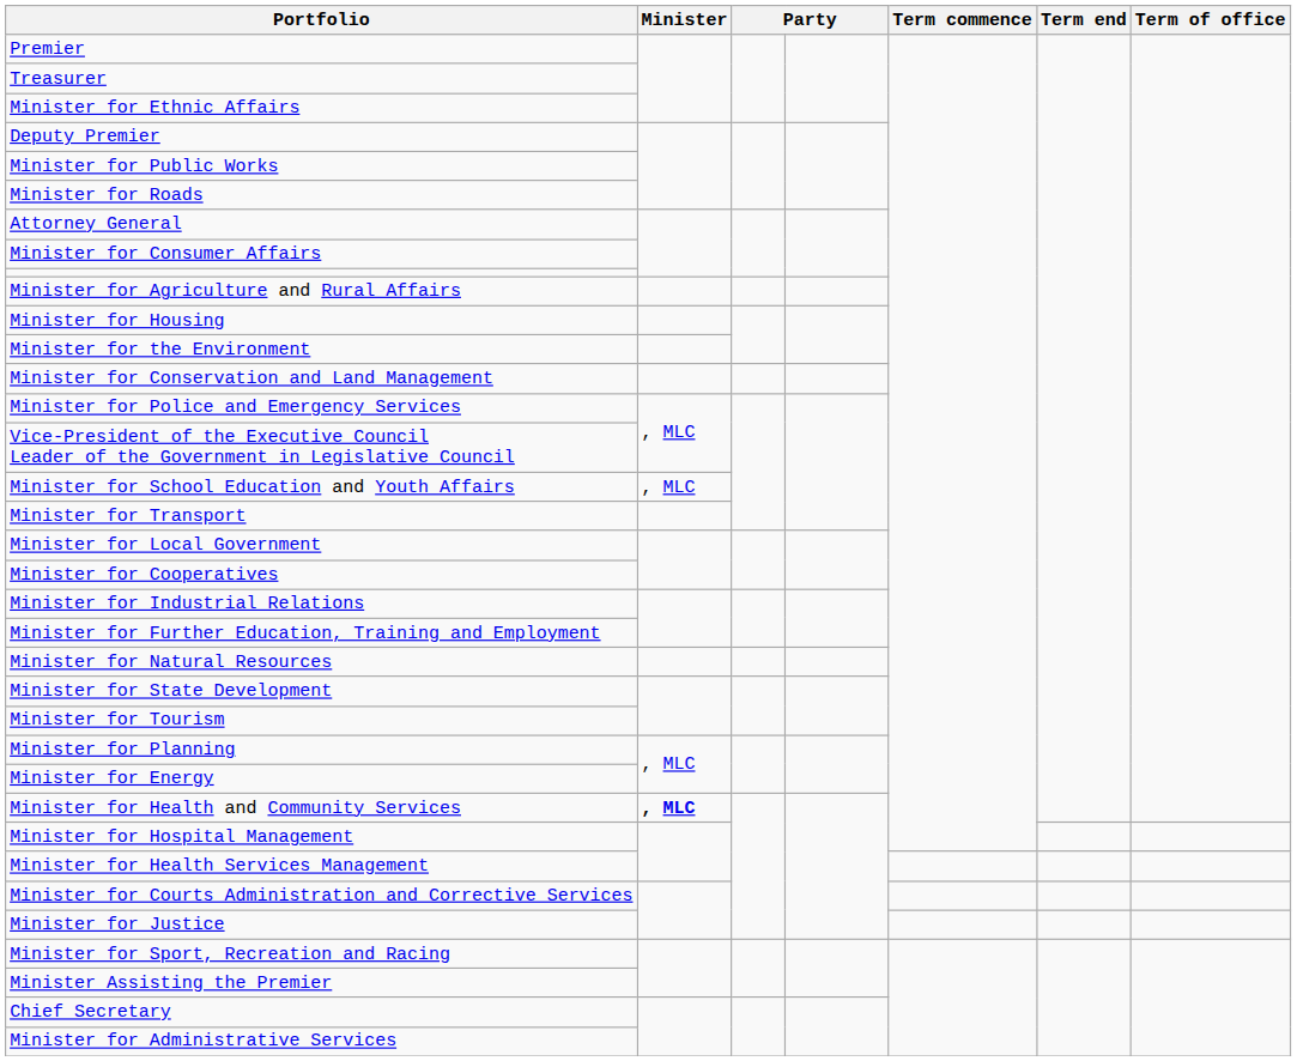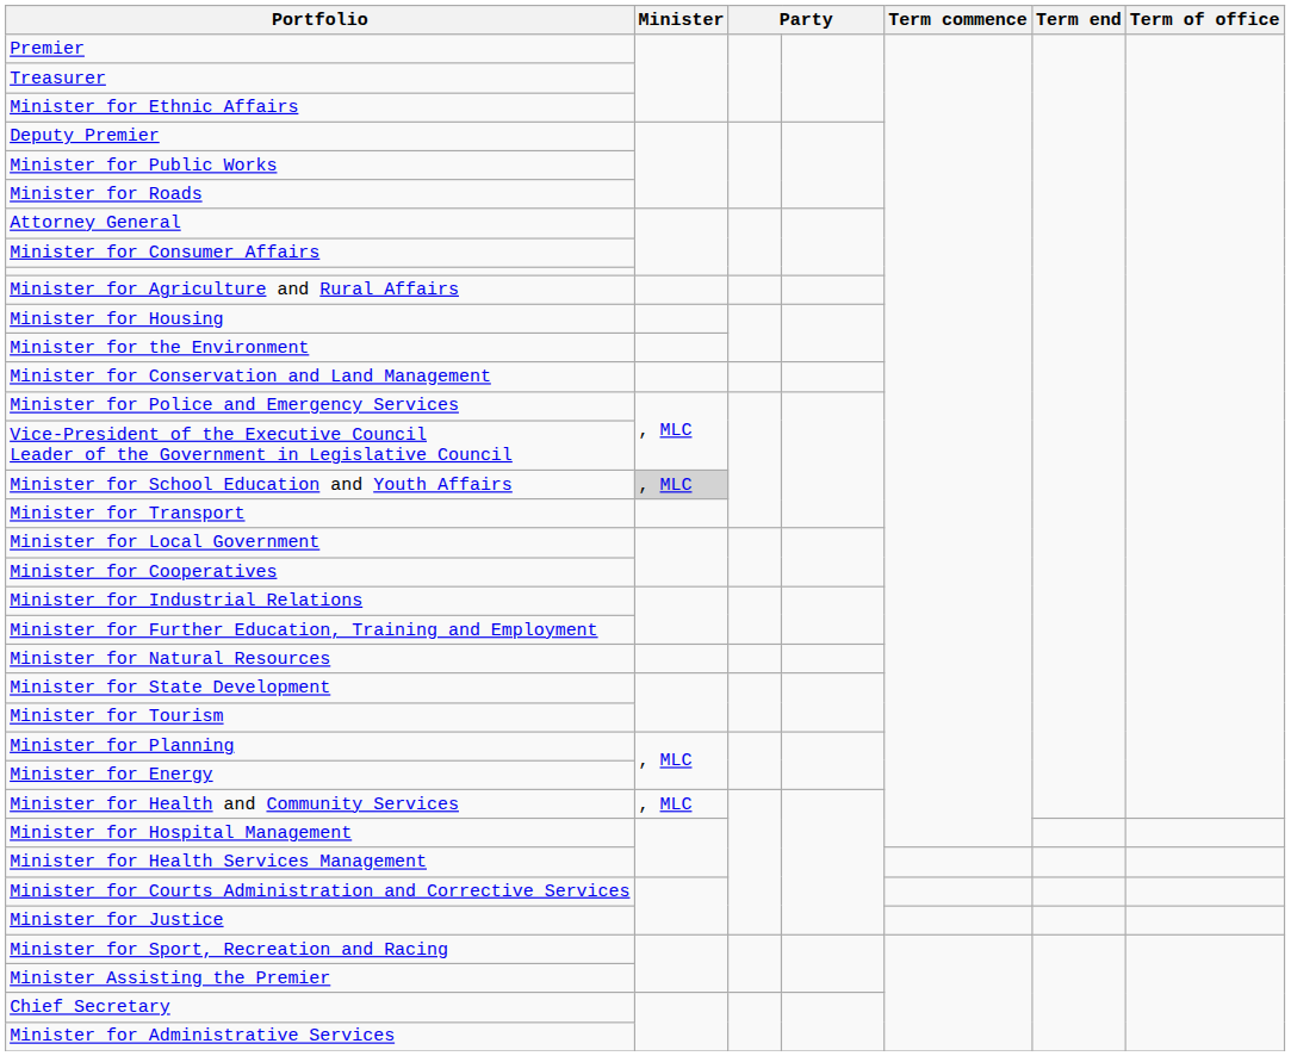Minister for School Education and Youth Affairs | Minister: no background -> lightgrey background
Minister for Health and Community Services | Minister: bold -> normal
